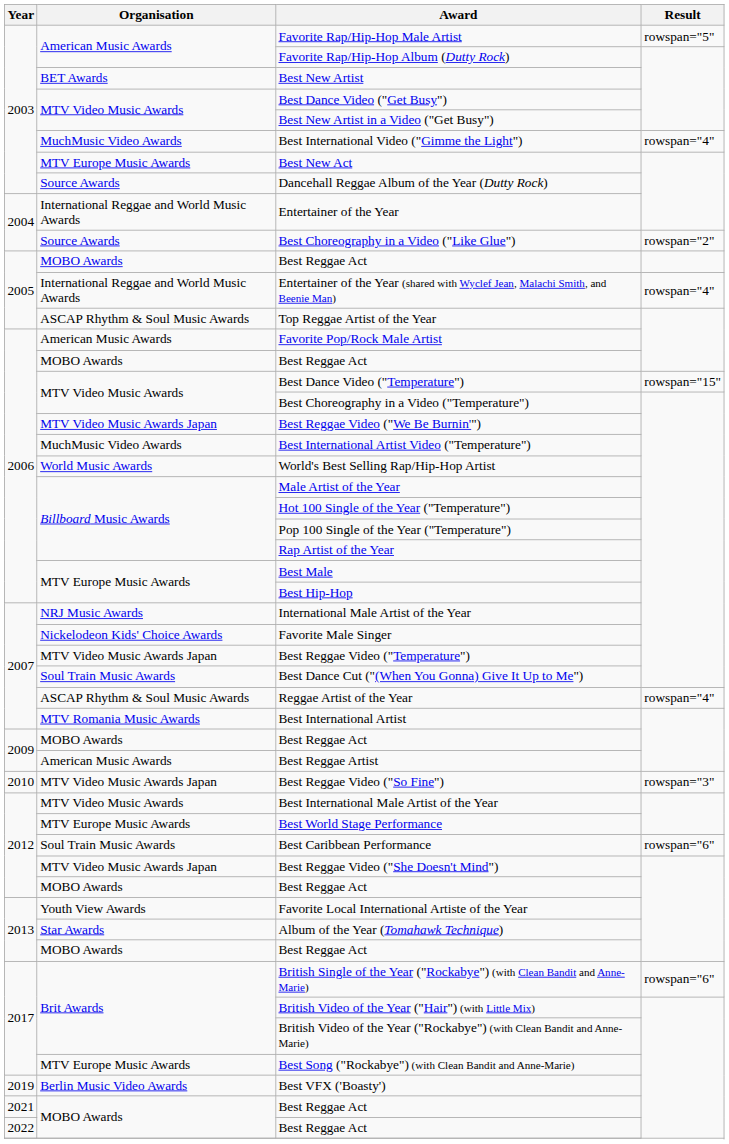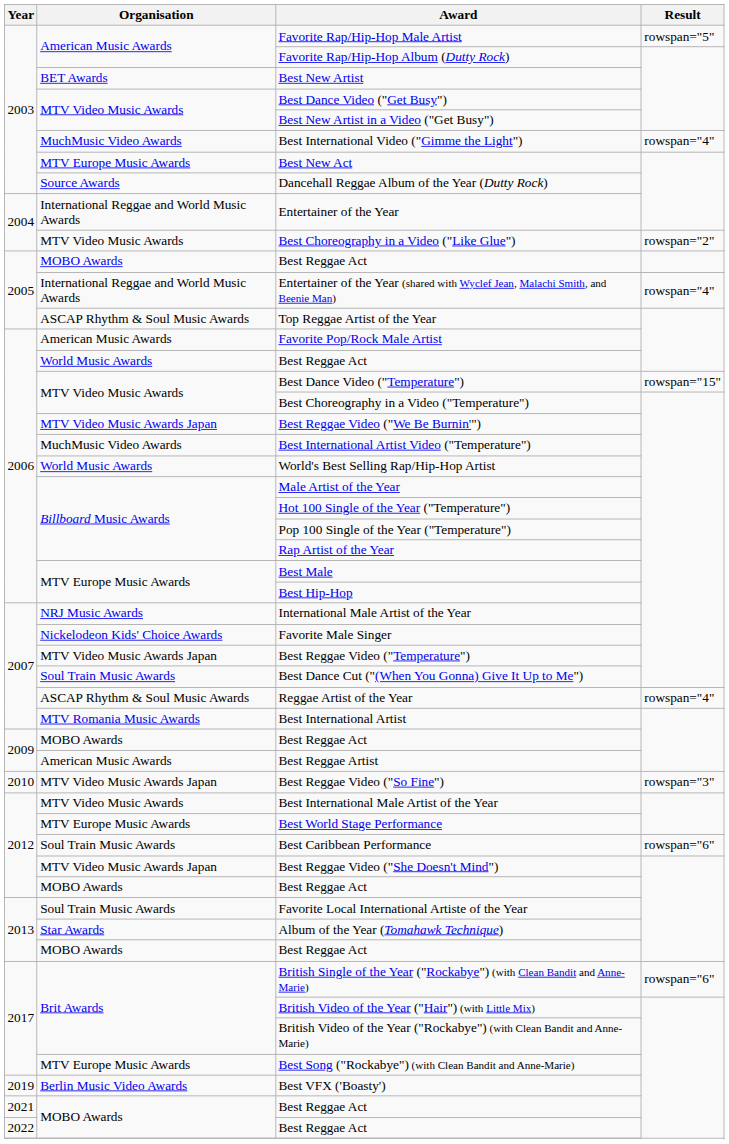Best Choreography in a Video ("Like Glue") | Organisation: Source Awards -> MTV Video Music Awards
2006 / Best Reggae Act | Organisation: MOBO Awards -> World Music Awards
Favorite Local International Artiste of the Year | Organisation: Youth View Awards -> Soul Train Music Awards
